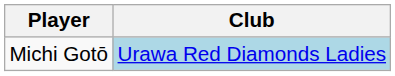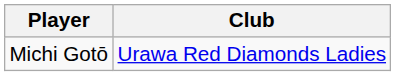Michi Gotō | Club: lightblue background -> no background
